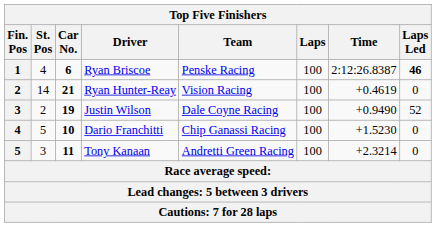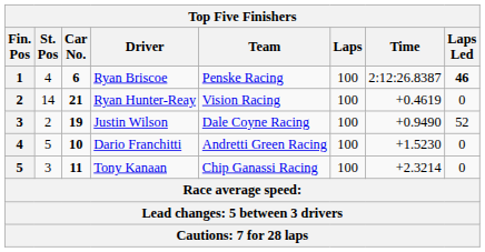Dario Franchitti | Team: Chip Ganassi Racing -> Andretti Green Racing
Tony Kanaan | Team: Andretti Green Racing -> Chip Ganassi Racing
